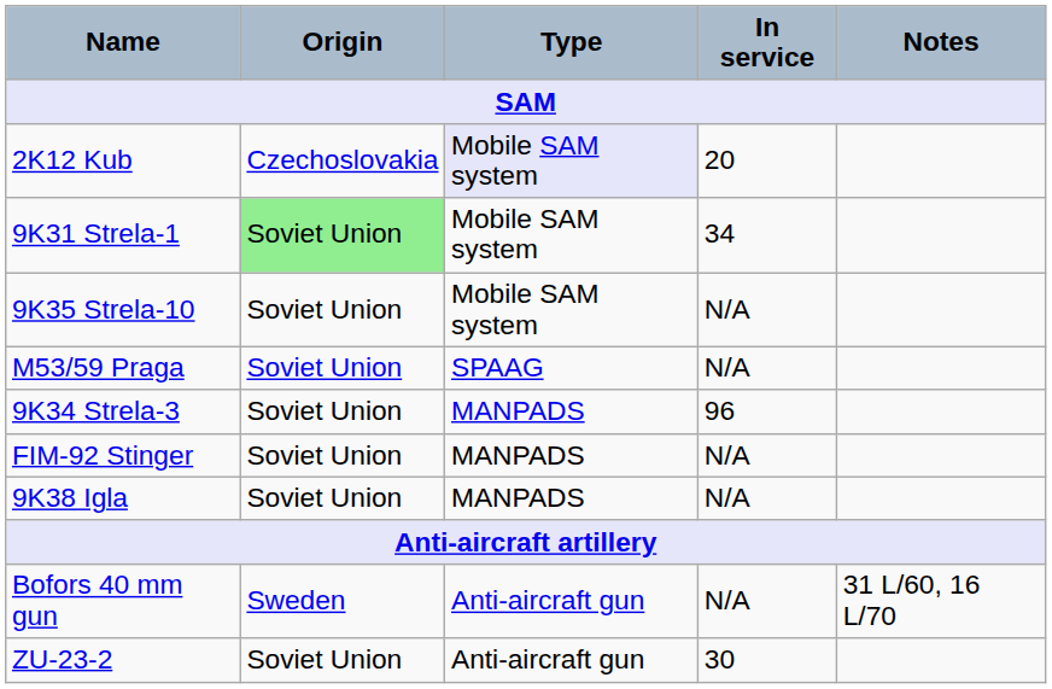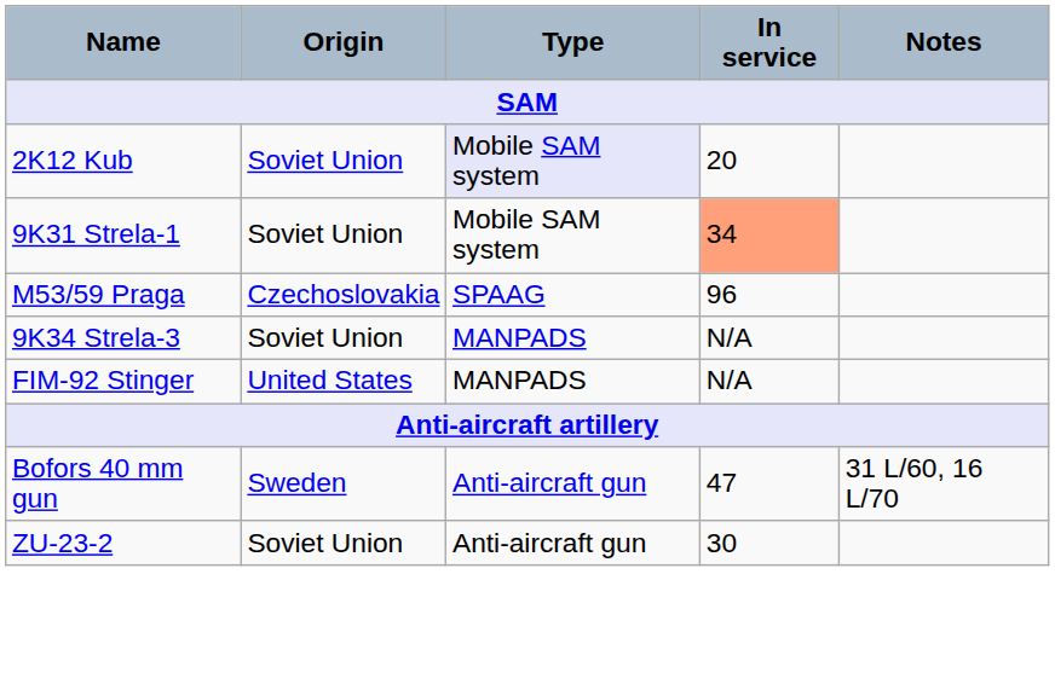2K12 Kub | Origin: Czechoslovakia -> Soviet Union
9K31 Strela-1 | Origin: lightgreen background -> no background
9K31 Strela-1 | In service: no background -> lightsalmon background
- row: 9K35 Strela-10 | Soviet Union | Mobile SAM system | N/A
M53/59 Praga | Origin: Soviet Union -> Czechoslovakia
M53/59 Praga | In service: N/A -> 96
9K34 Strela-3 | In service: 96 -> N/A
FIM-92 Stinger | Origin: Soviet Union -> United States
- row: 9K38 Igla | Soviet Union | MANPADS | N/A
Bofors 40 mm gun | In service: N/A -> 47
